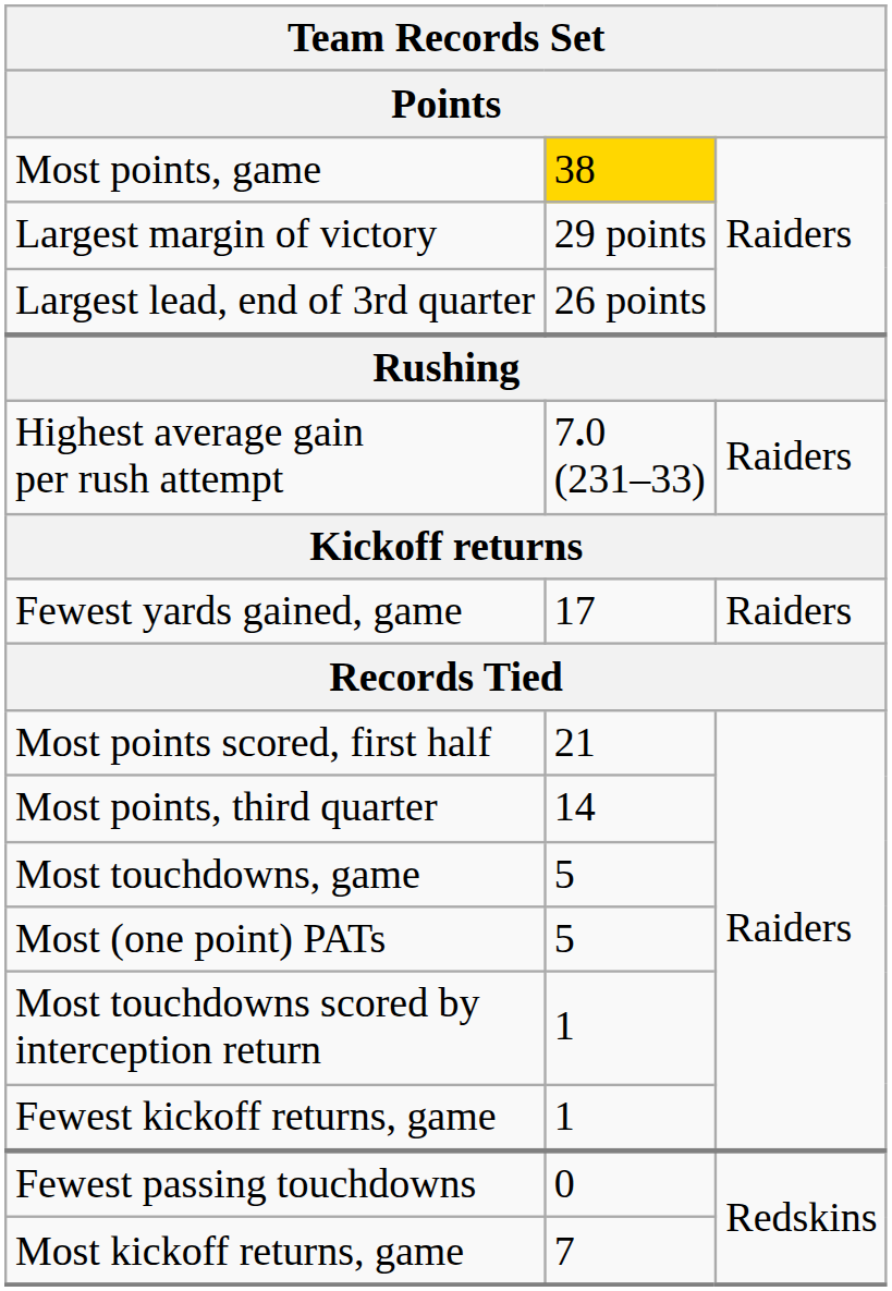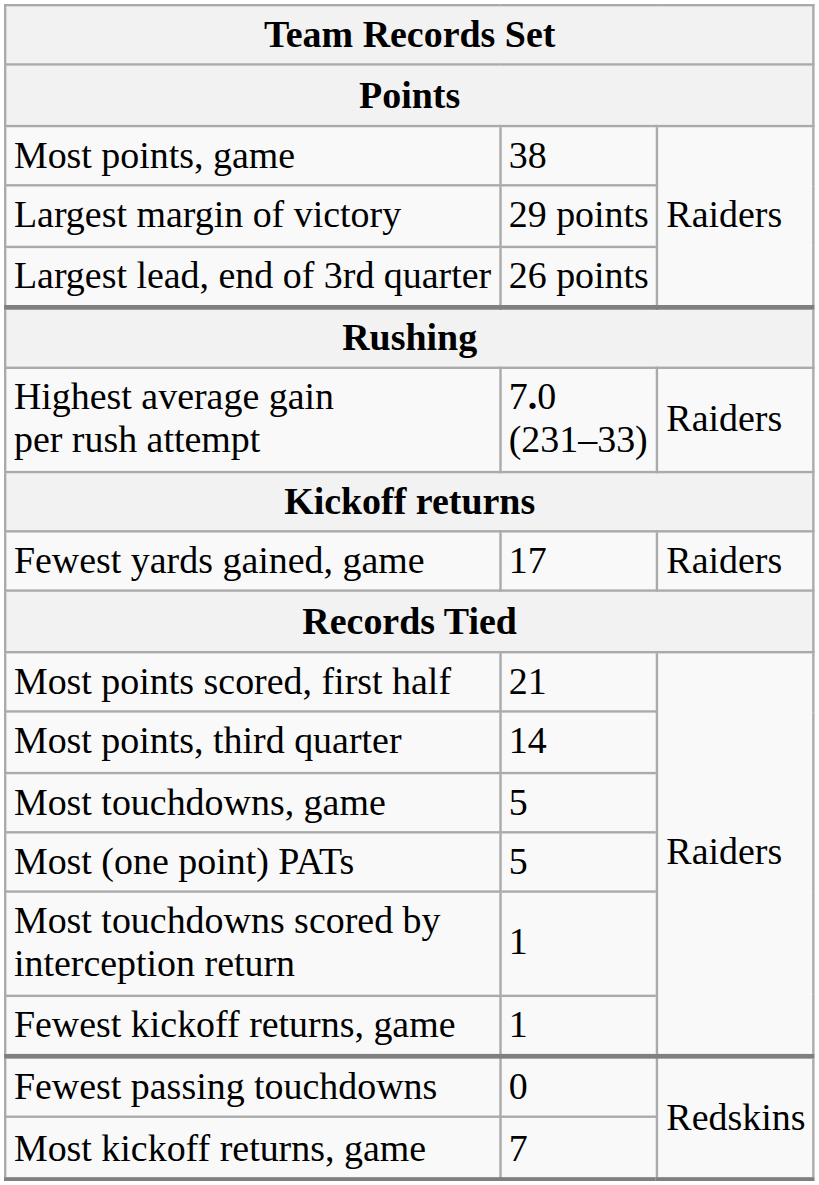Most points, game | column 2: gold background -> no background
